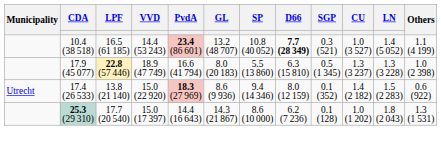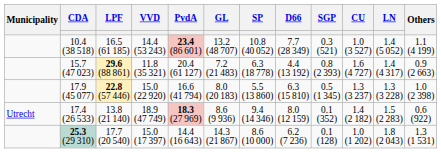10.4 (38 518) | D66: bold -> normal
+ row: 15.7 (47 023) | 29.6 (88 861) | 11.8 (35 321) | 20.4 (61 127) | 7.2 (21 483) | 6.3 (18 778) | 4.4 (13 192) | 0.8 (2 393) | 1.6 (4 727) | 1.4 (4 317) | 0.9 (2 663)
17.9 (45 077) | VVD: 18.9 (47 749) -> 15.0 (22 920)
17.4 (26 533) | VVD: 15.0 (22 920) -> 18.9 (47 749)
